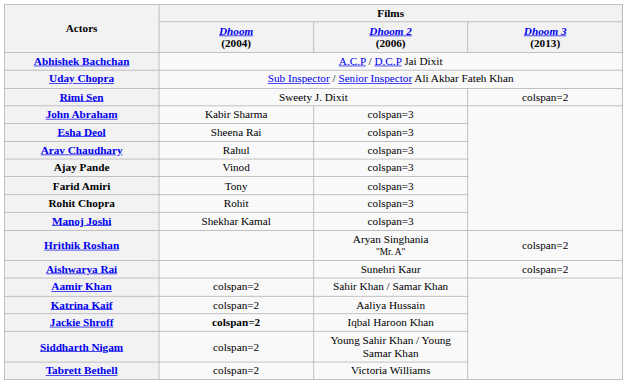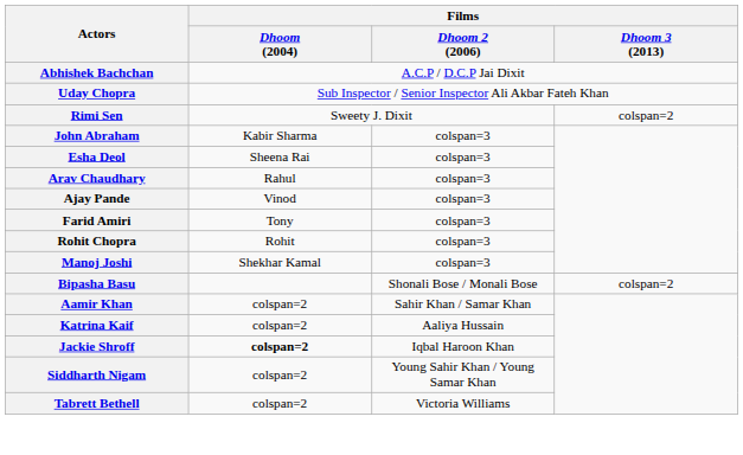- row: Hrithik Roshan | Aryan Singhania "Mr. A" | colspan=2
- row: Aishwarya Rai | Sunehri Kaur | colspan=2
+ row: Bipasha Basu | Shonali Bose / Monali Bose | colspan=2
